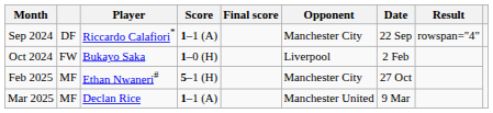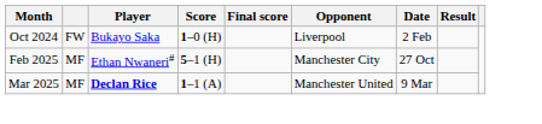- row: Sep 2024 | DF | Riccardo Calafiori* | 1–1 (A) | Manchester City | 22 Sep | rowspan="4"
Mar 2025 | Player: normal -> bold
